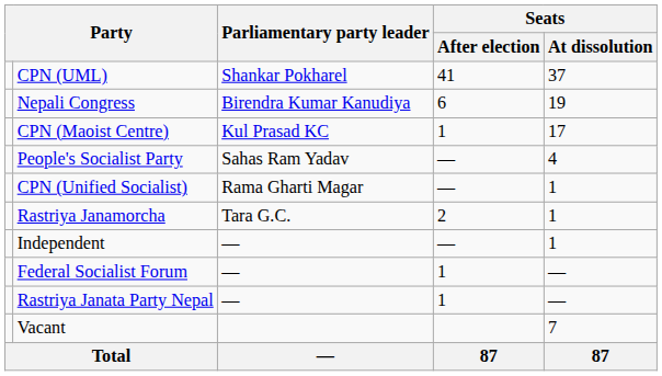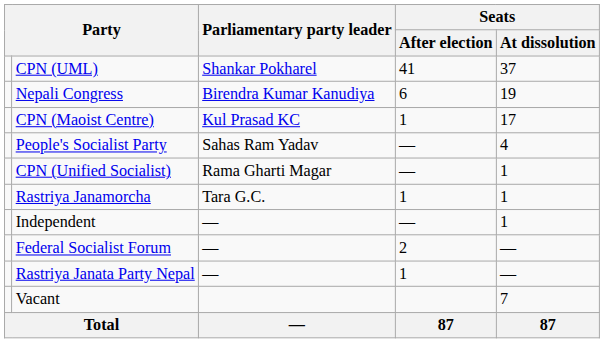Rastriya Janamorcha | Seats / After election: 2 -> 1
Federal Socialist Forum | Seats / After election: 1 -> 2
